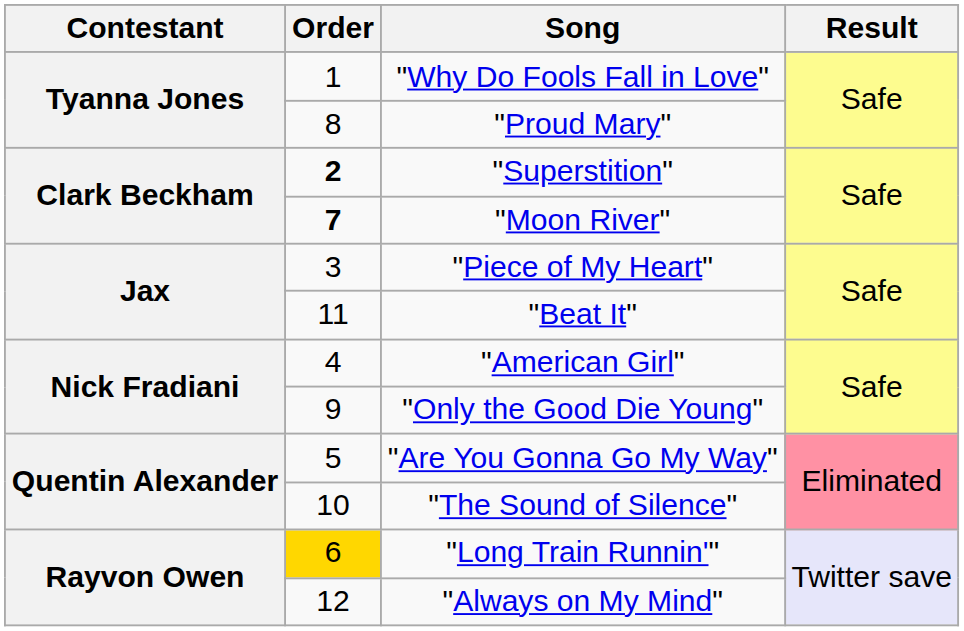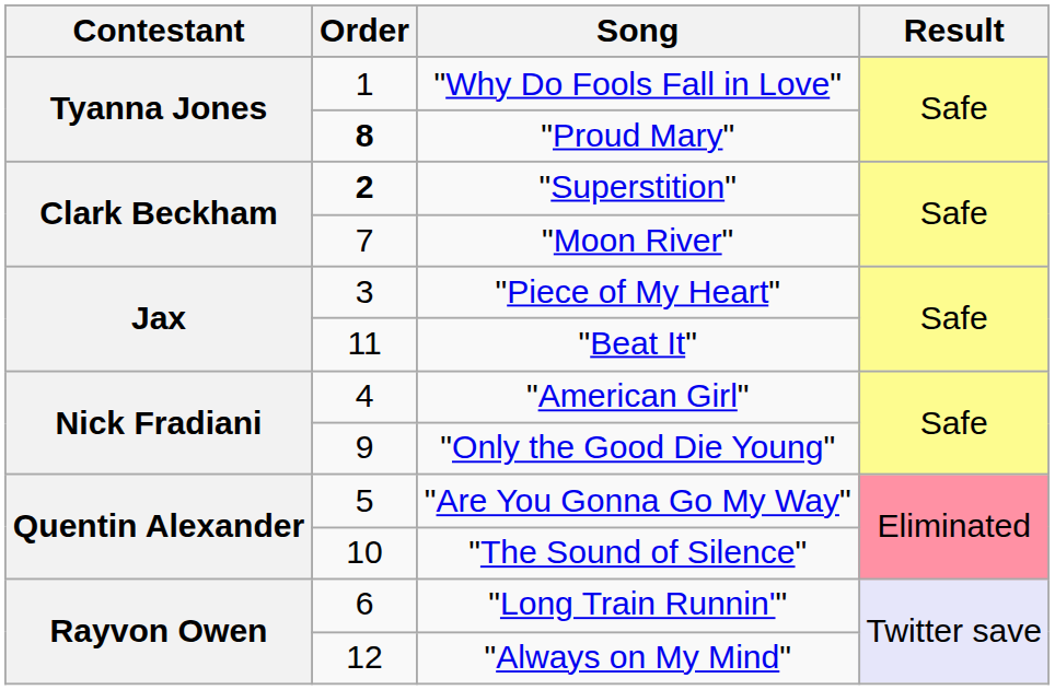"Proud Mary" | Order: normal -> bold
"Moon River" | Order: bold -> normal
"Long Train Runnin'" | Order: gold background -> no background
